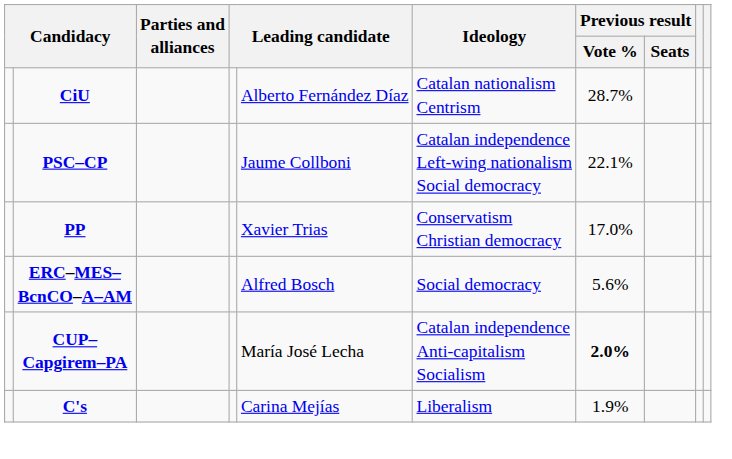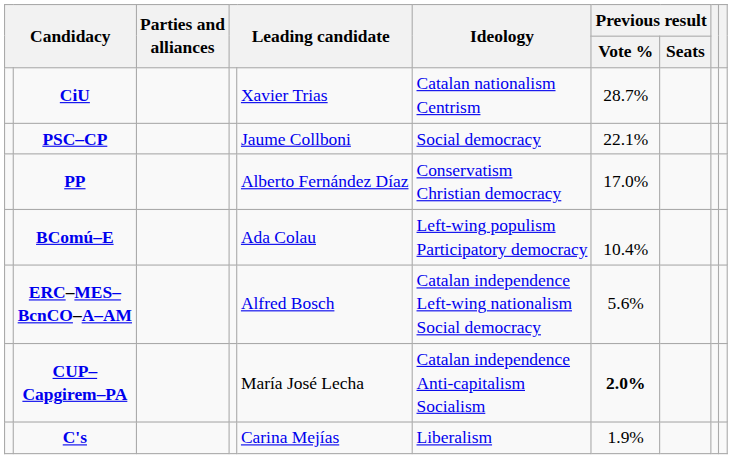CiU | column 5: Alberto Fernández Díaz -> Xavier Trias
PSC–CP | Ideology: Catalan independence Left-wing nationalism Social democracy -> Social democracy
PP | column 5: Xavier Trias -> Alberto Fernández Díaz
+ row: BComú–E | Ada Colau | Left-wing populism Participatory democracy | 10.4%
ERC–MES– BcnCO–A–AM | Ideology: Social democracy -> Catalan independence Left-wing nationalism Social democracy
